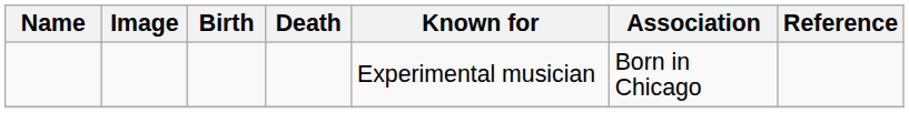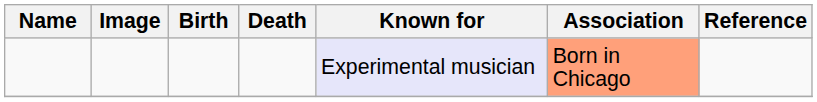row 2 | Known for: no background -> lavender background
row 2 | Association: no background -> lightsalmon background
